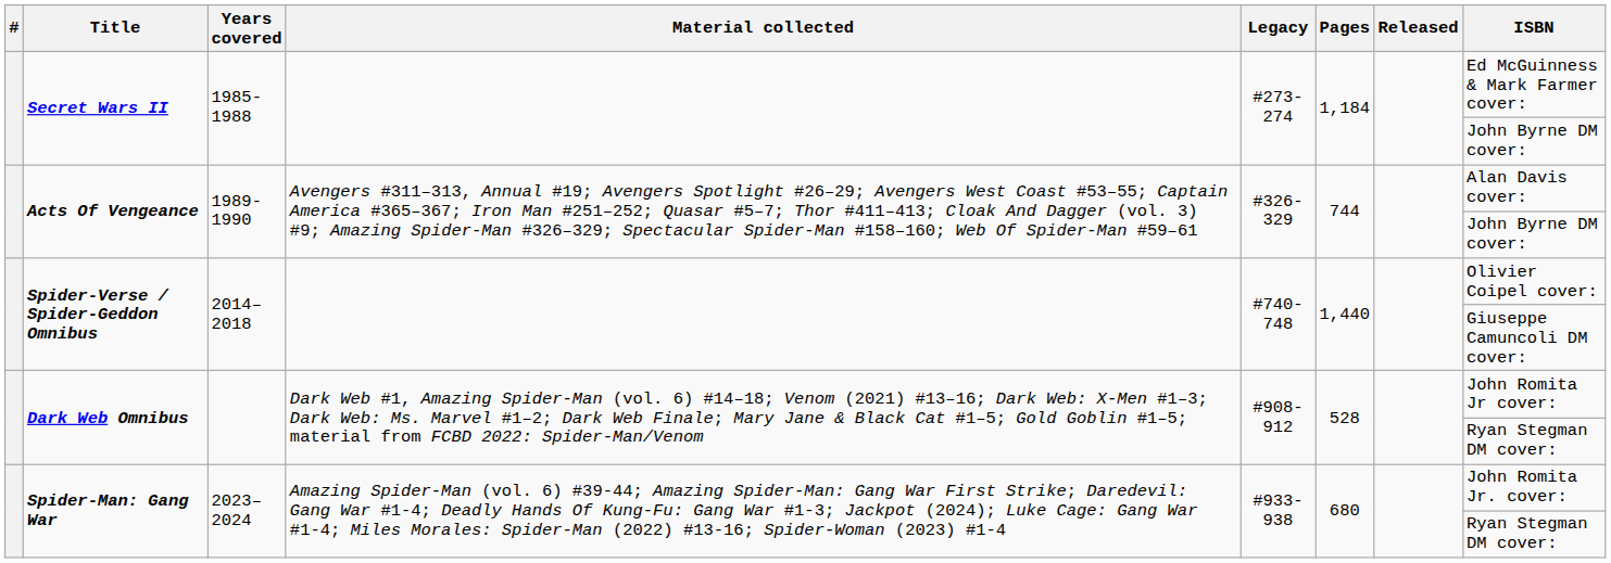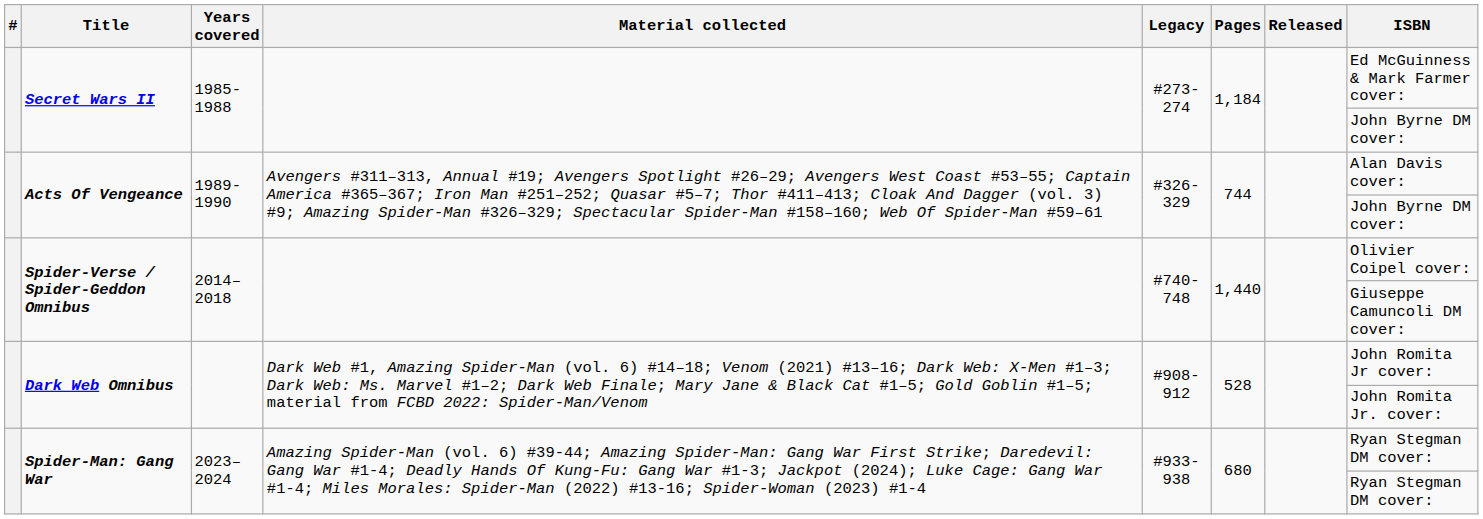row 9 | ISBN: Ryan Stegman DM cover: -> John Romita Jr. cover:
row 10 | ISBN: John Romita Jr. cover: -> Ryan Stegman DM cover:
